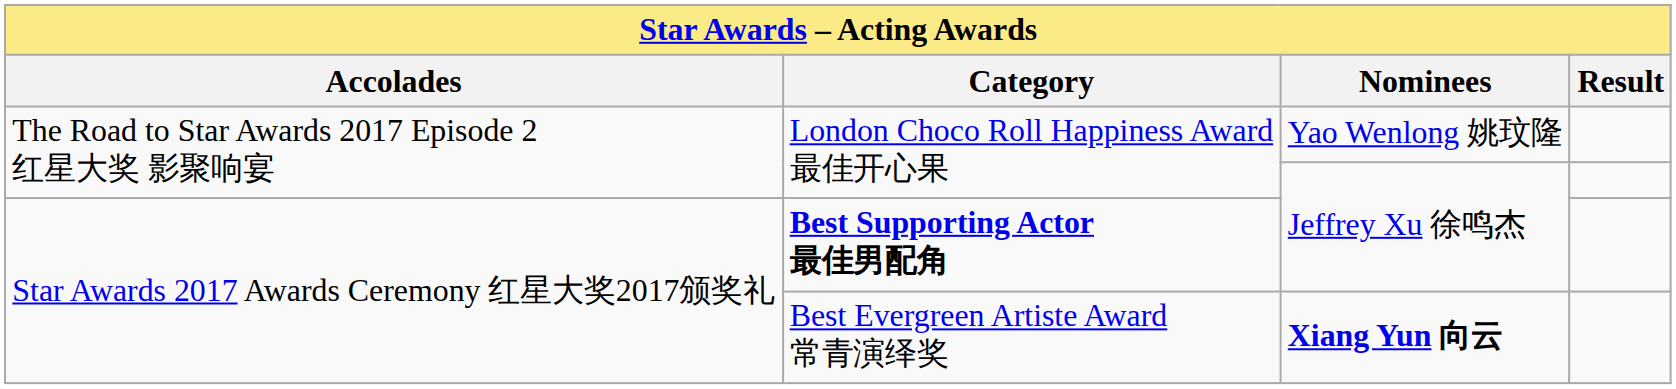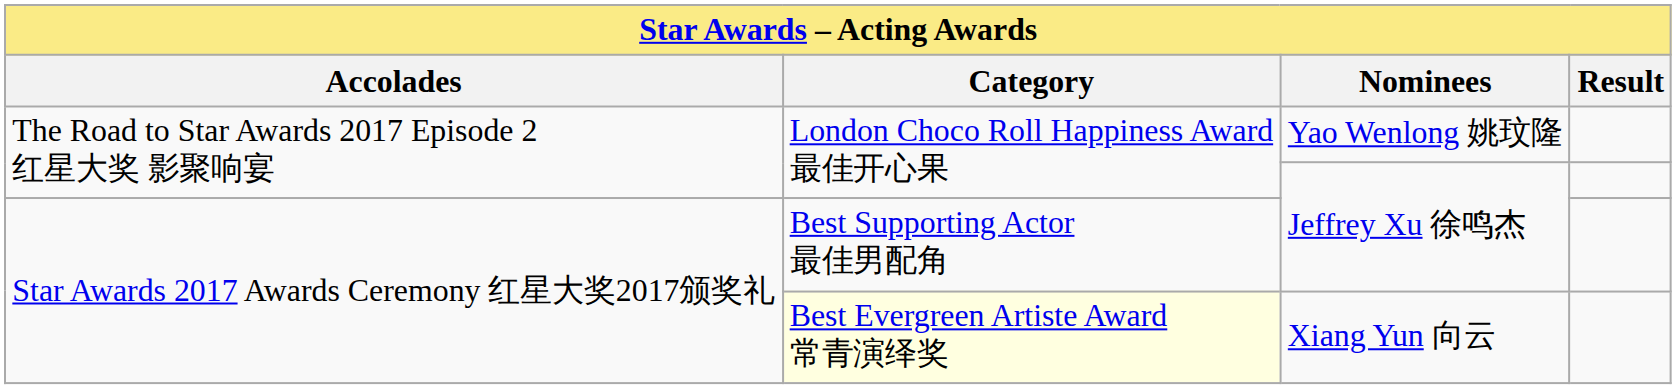Best Supporting Actor 最佳男配角 | Category: bold -> normal
Best Evergreen Artiste Award 常青演绎奖 | Category: no background -> lightyellow background
Best Evergreen Artiste Award 常青演绎奖 | Nominees: bold -> normal
